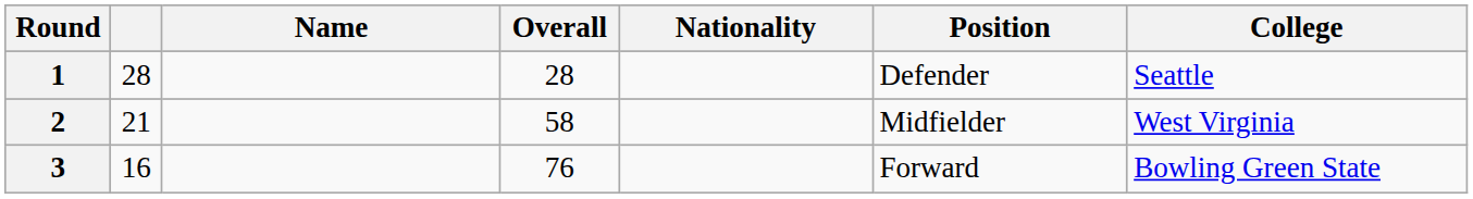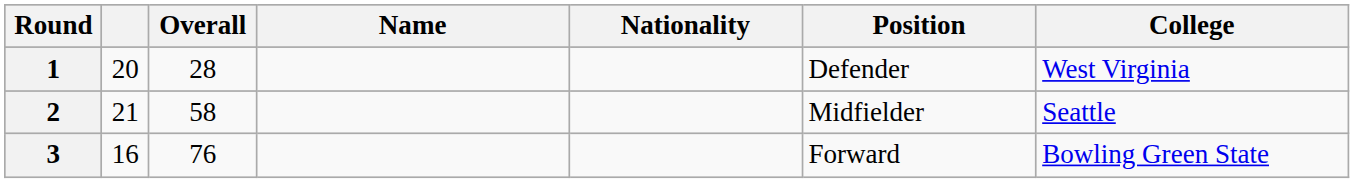columns swapped: Overall <-> Name
1 | column 2: 28 -> 20
1 | College: Seattle -> West Virginia
2 | College: West Virginia -> Seattle
